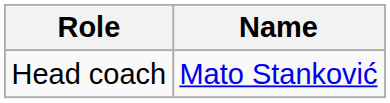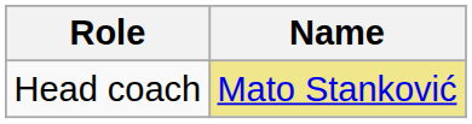Head coach | Name: no background -> khaki background
